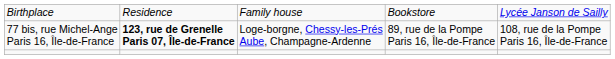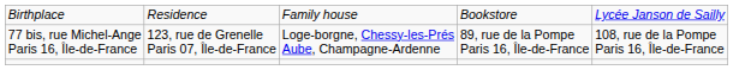77 bis, rue Michel-Ange Paris 16, Île-de-France | column 2: bold -> normal
